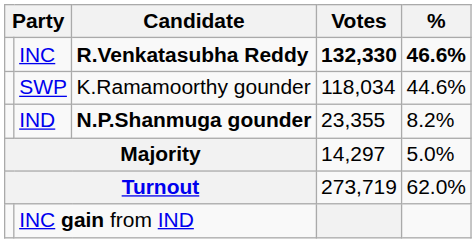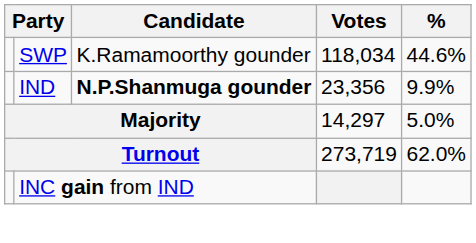- row: INC | R.Venkatasubha Reddy | 132,330 | 46.6%
IND | Votes: 23,355 -> 23,356
IND | %: 8.2% -> 9.9%
